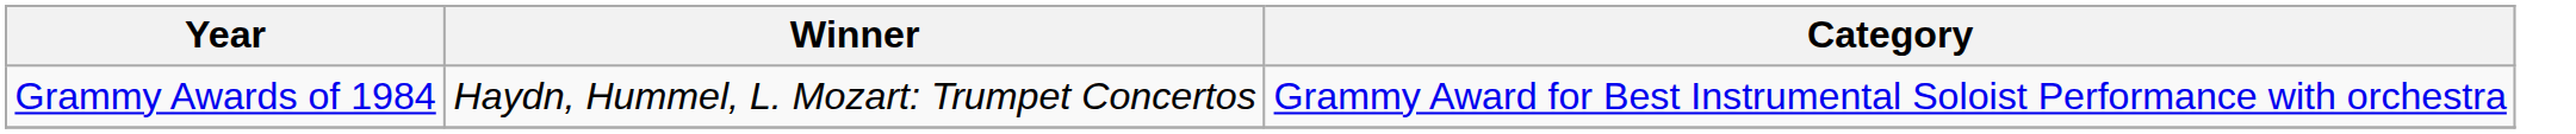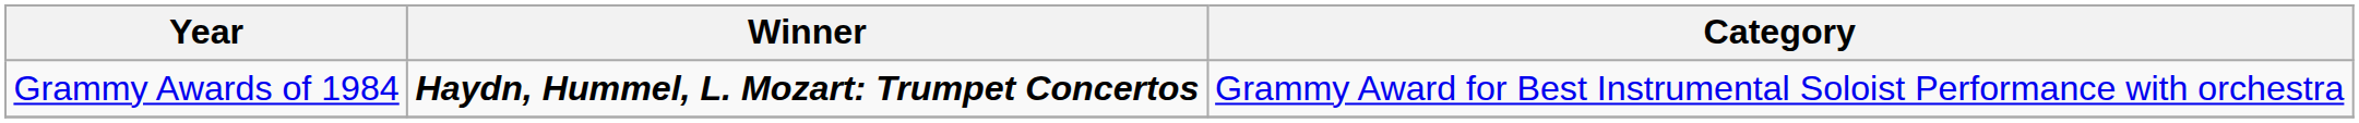Grammy Awards of 1984 | Winner: normal -> bold
